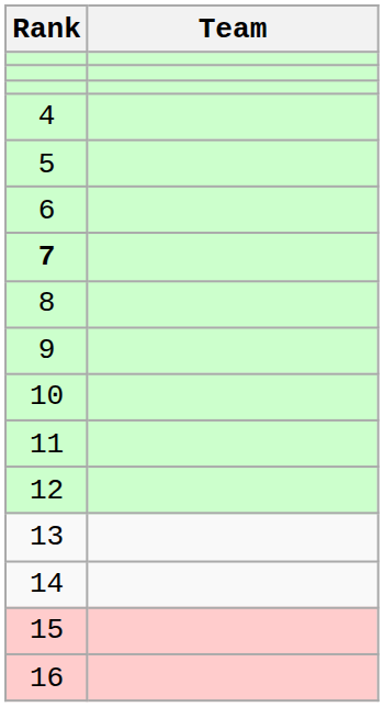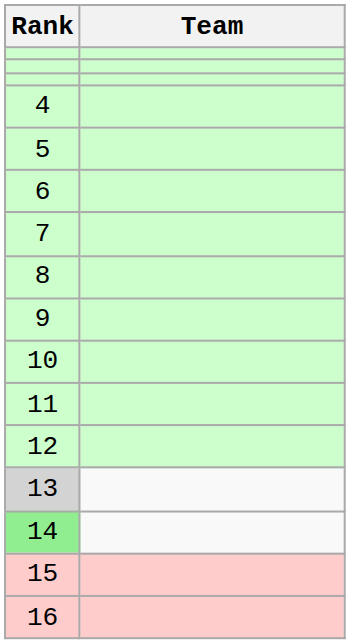row 8 | Rank: bold -> normal
row 14 | Rank: no background -> lightgrey background
row 15 | Rank: no background -> lightgreen background
